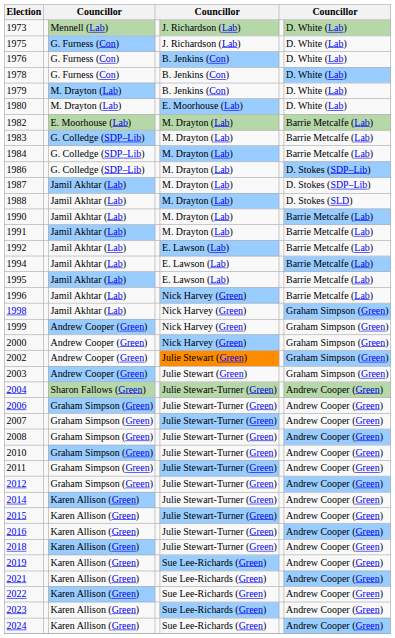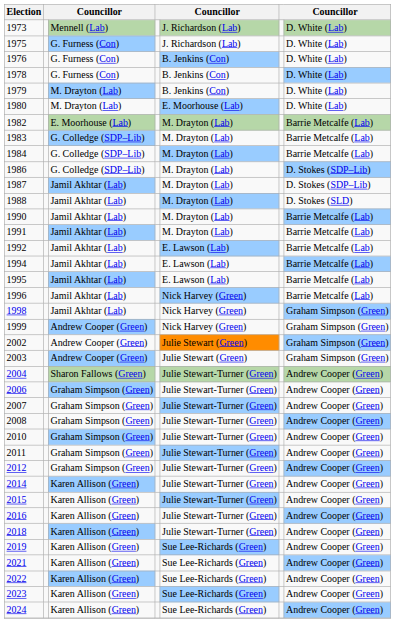- row: 2000 | Andrew Cooper (Green) | Nick Harvey (Green) | Graham Simpson (Green)
